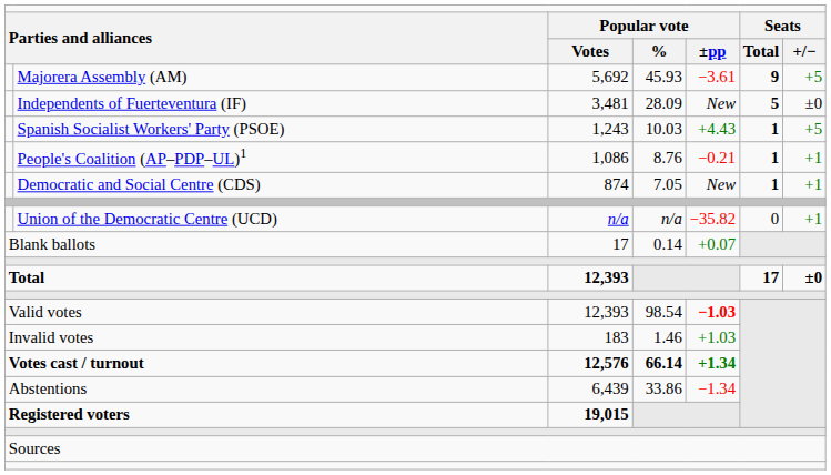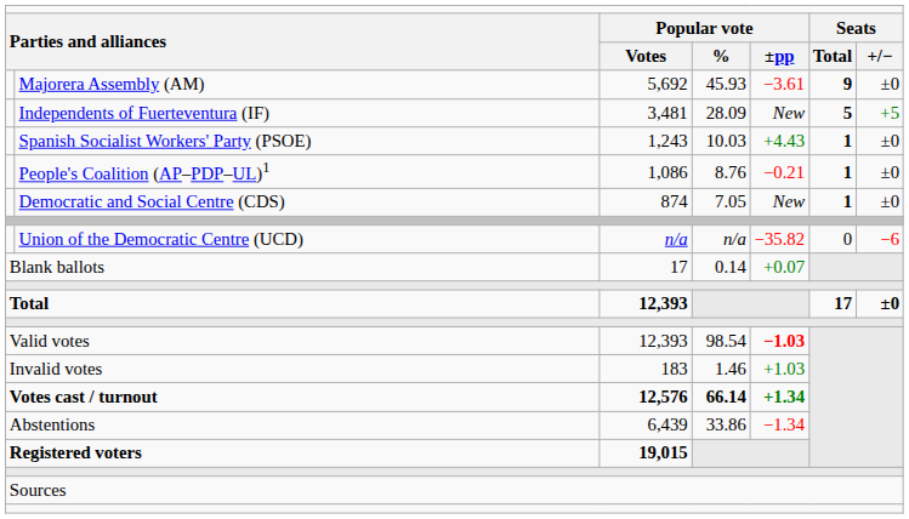Majorera Assembly (AM) | column 7: +5 -> ±0
Independents of Fuerteventura (IF) | column 7: ±0 -> +5
Spanish Socialist Workers' Party (PSOE) | column 7: +5 -> ±0
People's Coalition (AP–PDP–UL)1 | column 7: +1 -> ±0
Democratic and Social Centre (CDS) | column 7: +1 -> ±0
Union of the Democratic Centre (UCD) | column 7: +1 -> −6
